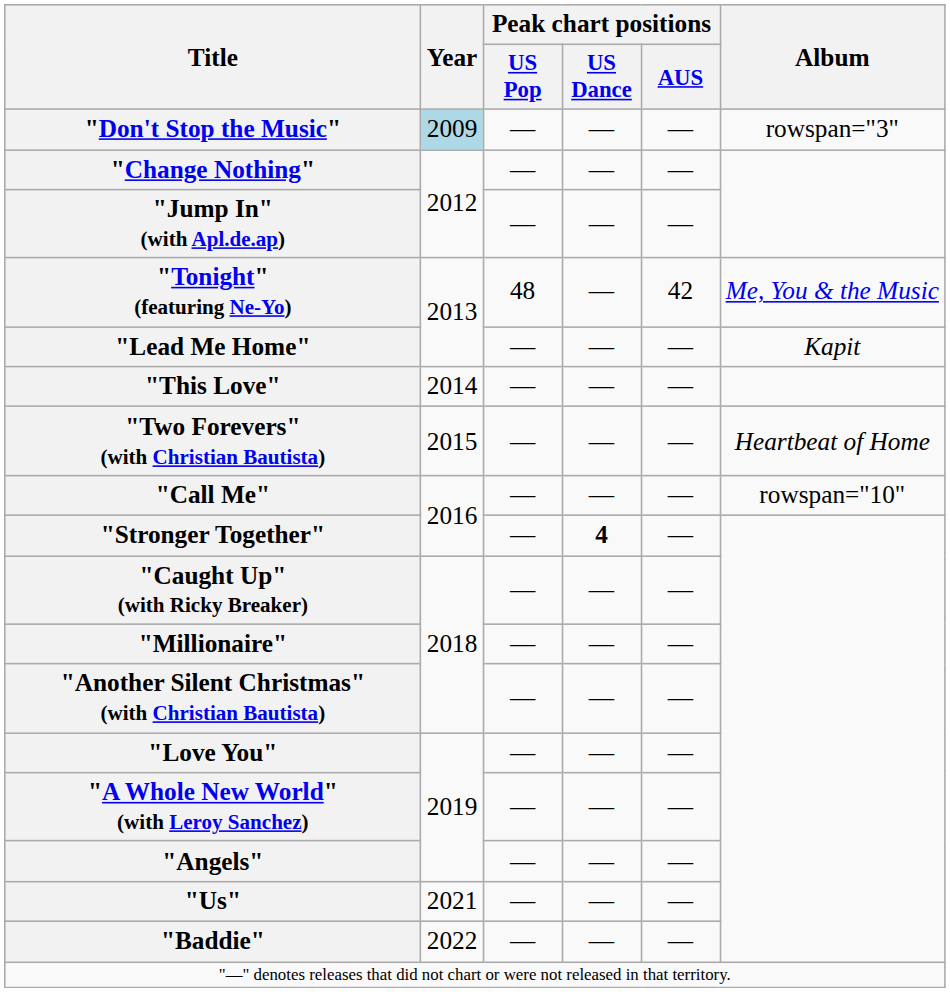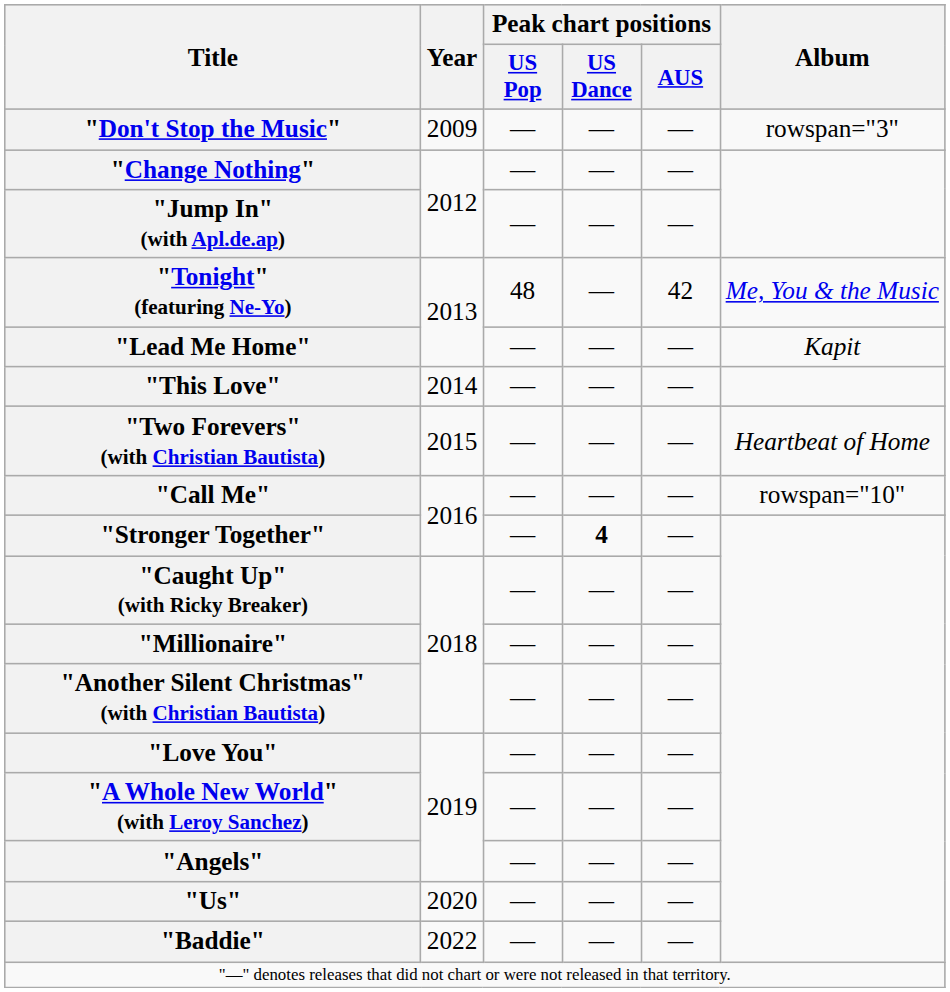"Don't Stop the Music" | Year: lightblue background -> no background
"Us" | Year: 2021 -> 2020
